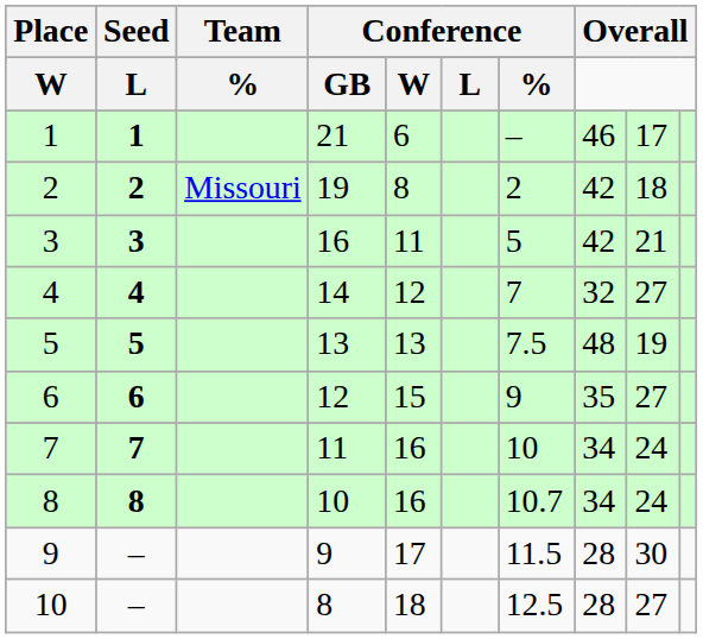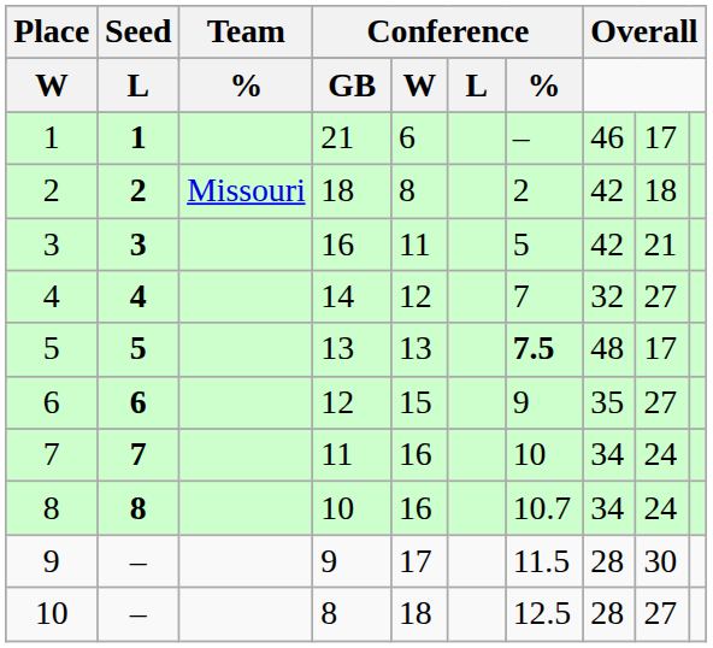row 4 | column 4: 19 -> 18
row 7 | column 7: normal -> bold
row 7 | column 9: 19 -> 17
